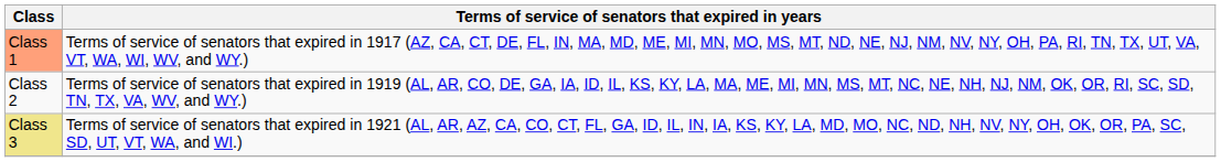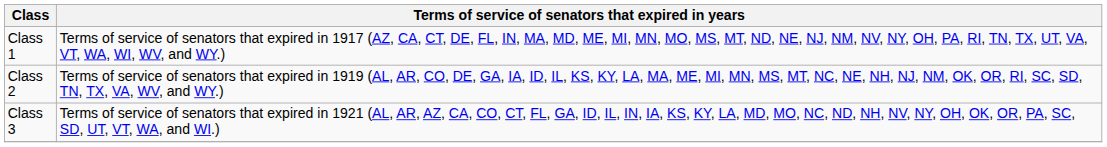Class 1 | Class: lightsalmon background -> no background
Class 3 | Class: khaki background -> no background
